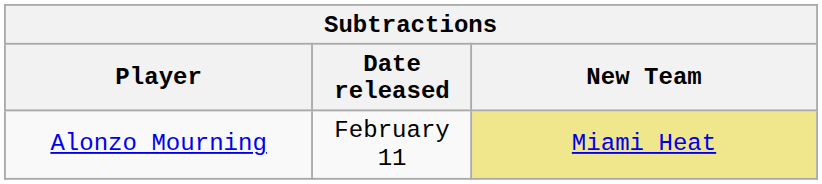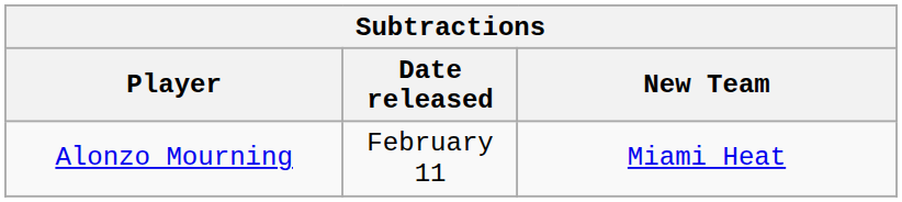Alonzo Mourning | New Team: khaki background -> no background
